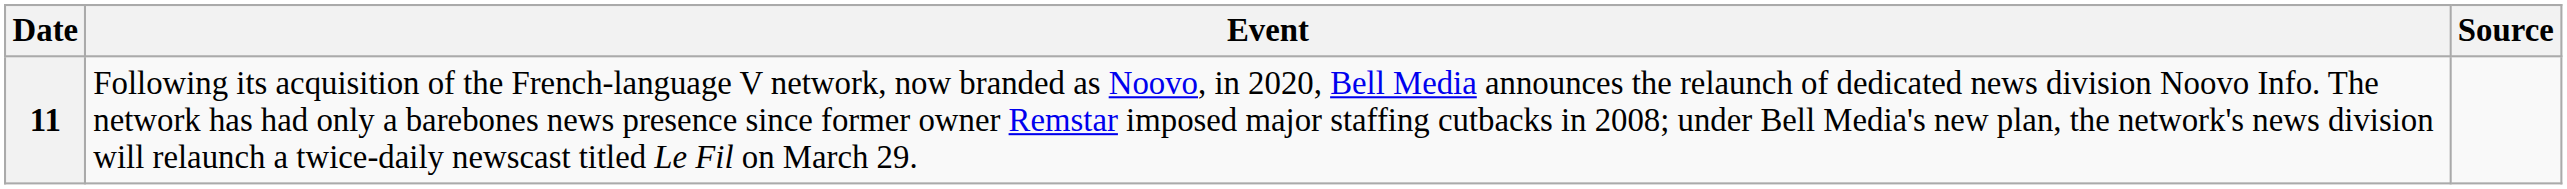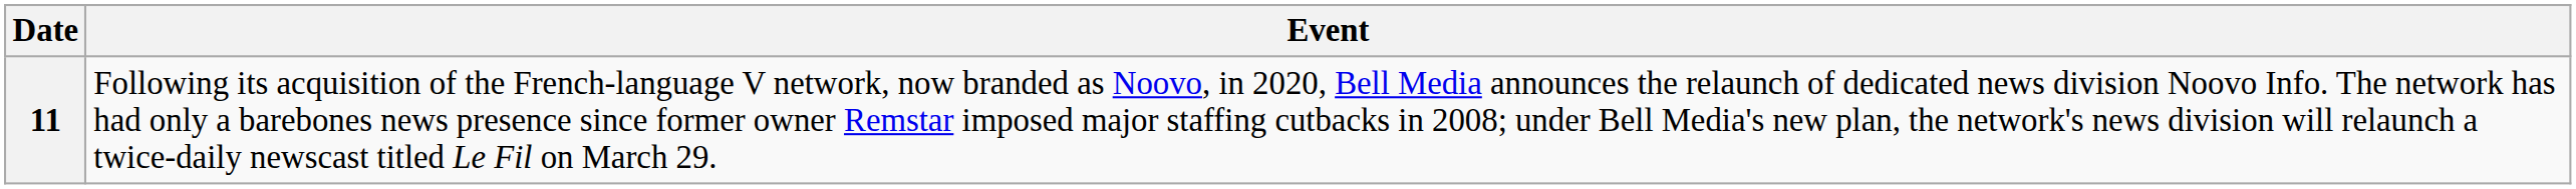- column: Source
